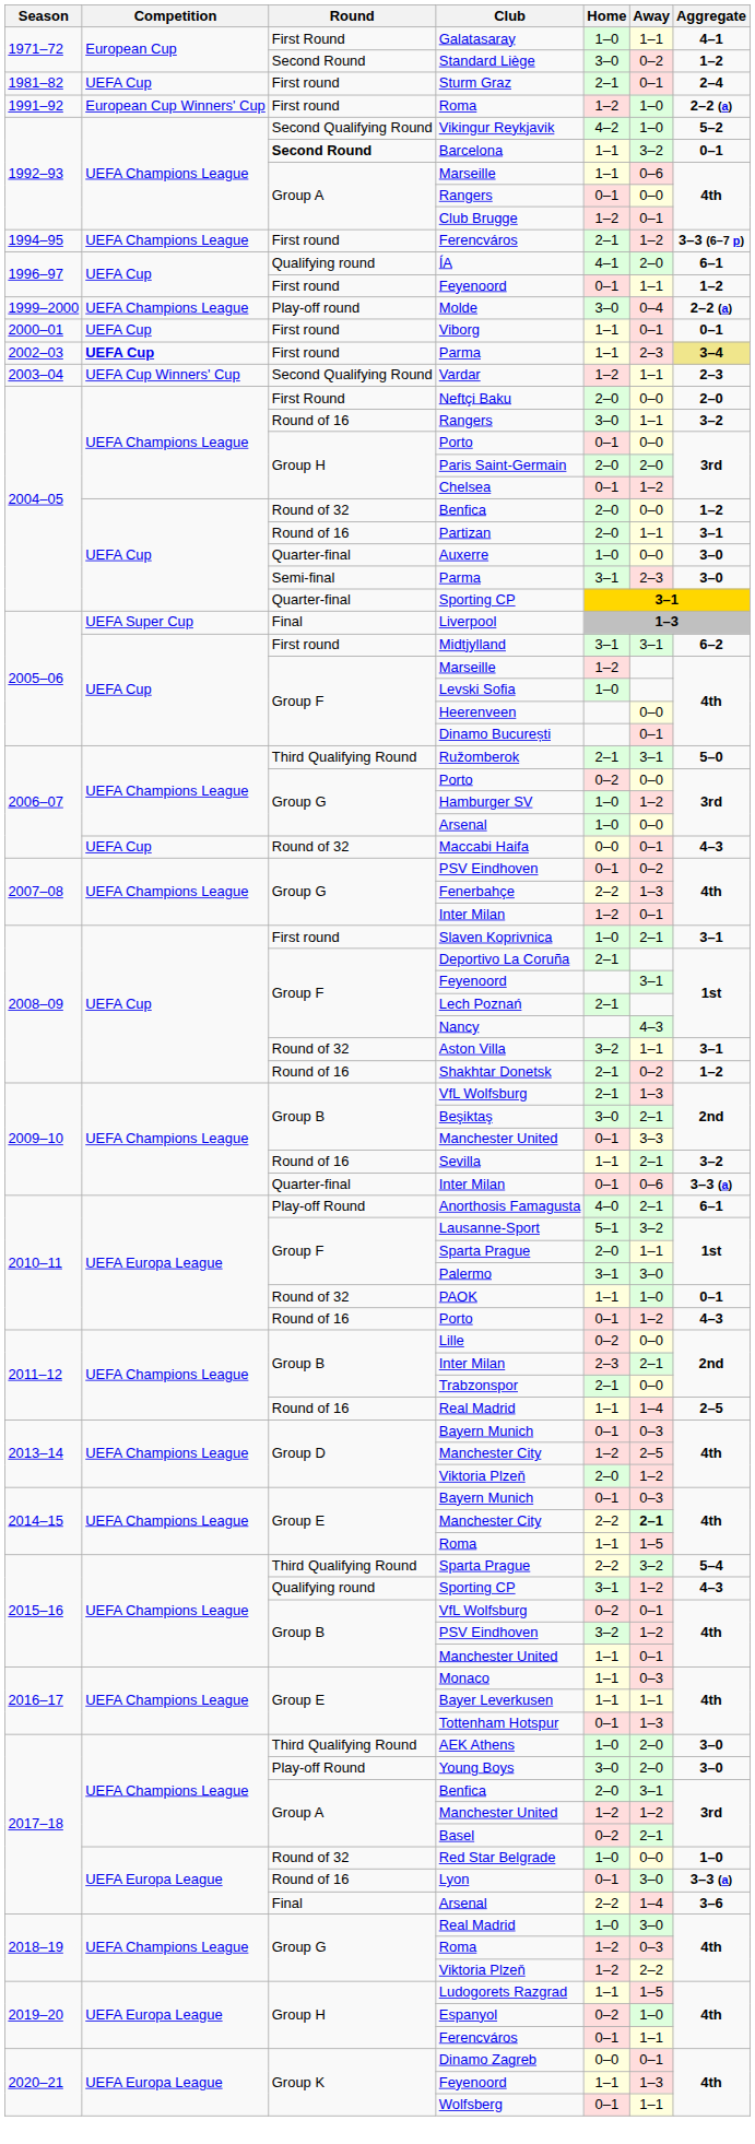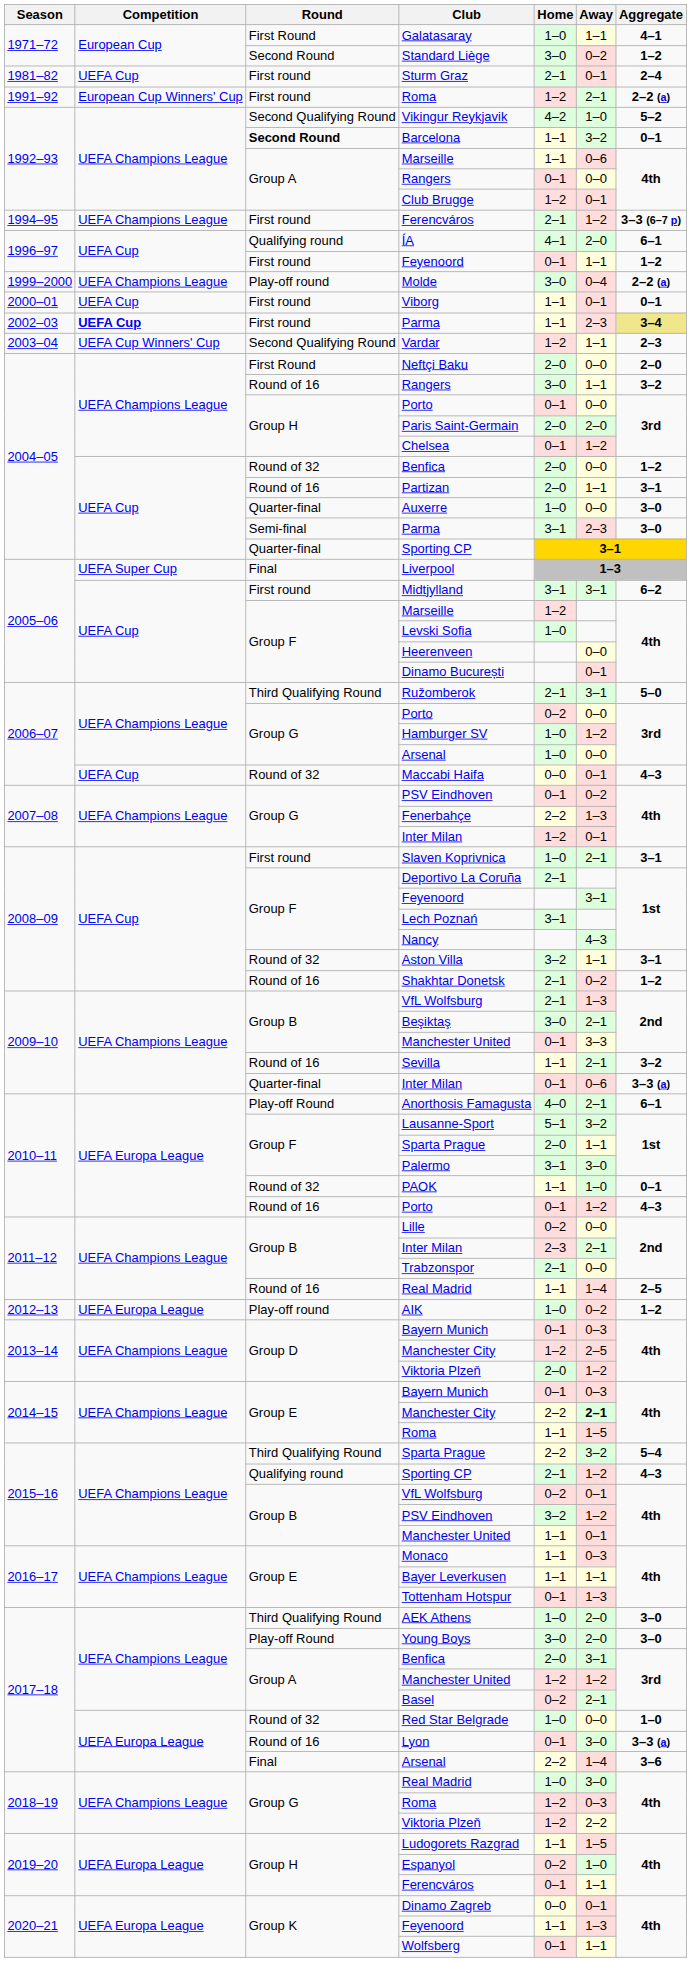1991–92 / Roma | Away: 1–0 -> 2–1
Lech Poznań | Home: 2–1 -> 3–1
+ row: 2012–13 | UEFA Europa League | Play-off round | AIK | 1–0 | 0–2 | 1–2
2015–16 / Sporting CP | Home: 3–1 -> 2–1
